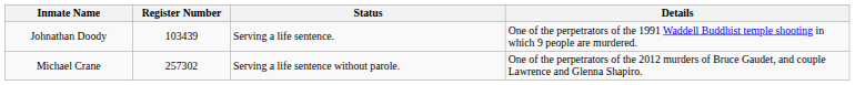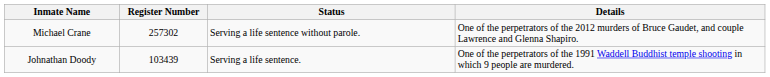rows swapped: Michael Crane <-> Johnathan Doody
